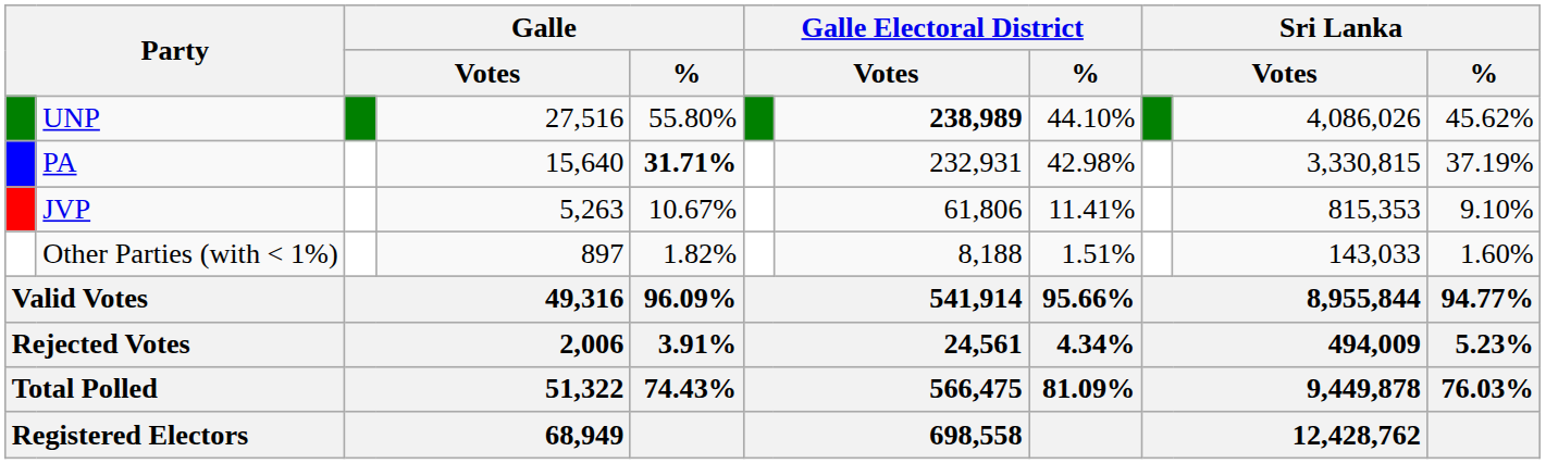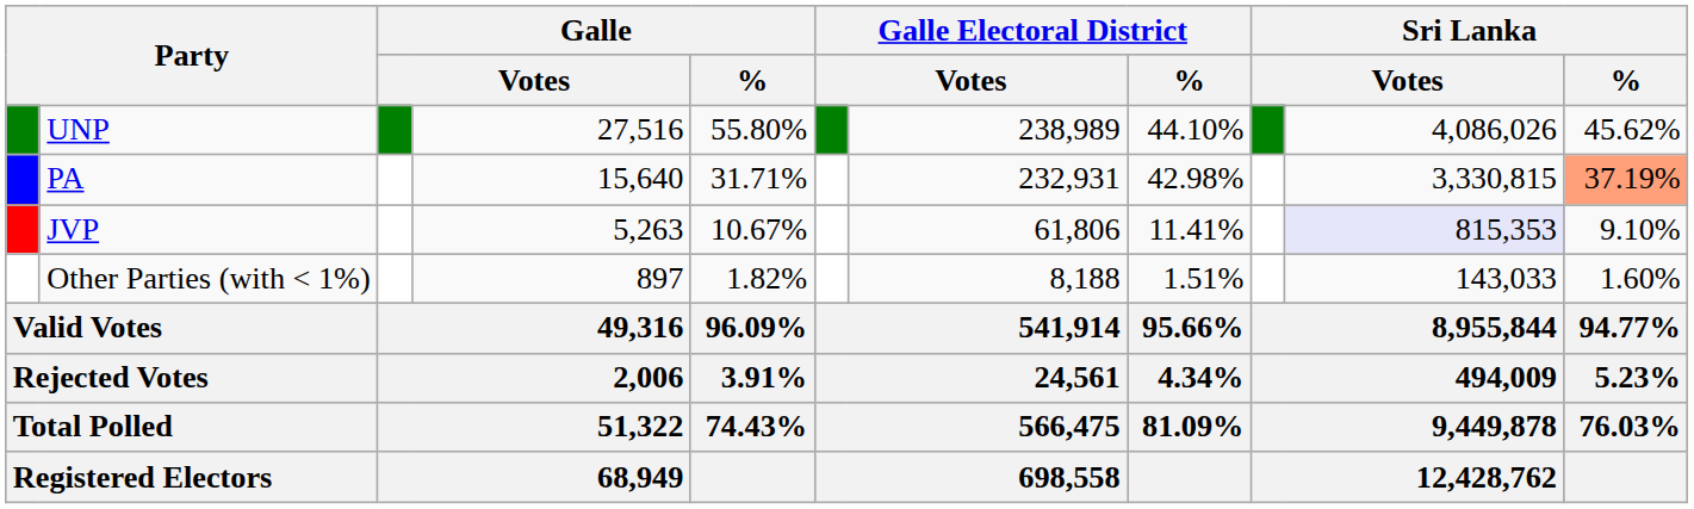UNP | column 7: bold -> normal
PA | Galle / %: bold -> normal
PA | Sri Lanka / %: no background -> lightsalmon background
JVP | column 10: no background -> lavender background
